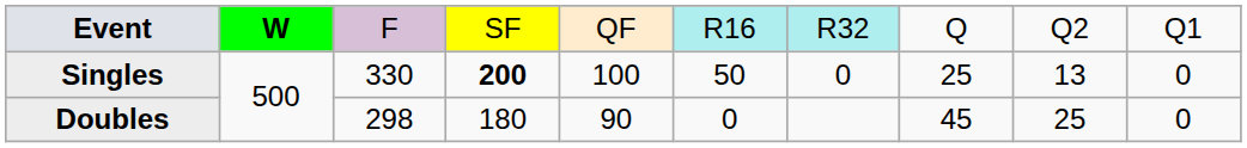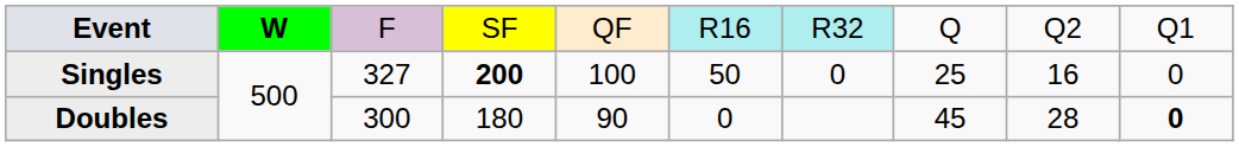Singles | column 3: 330 -> 327
Singles | column 9: 13 -> 16
Doubles | column 3: 298 -> 300
Doubles | column 9: 25 -> 28
Doubles | column 10: normal -> bold
